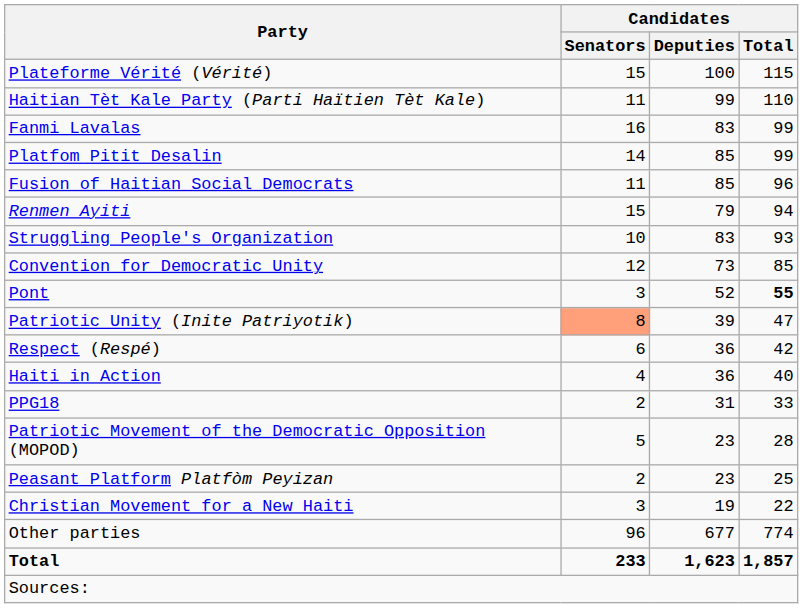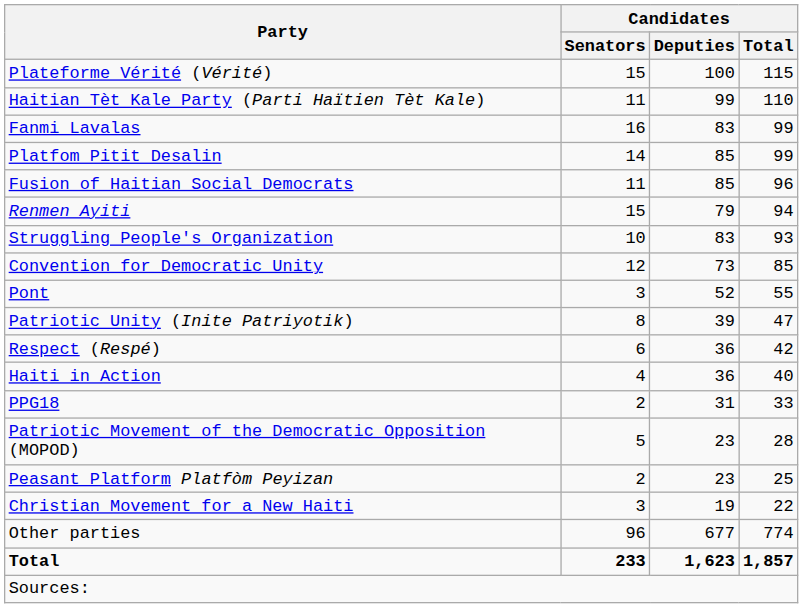Pont | Candidates / Total: bold -> normal
Patriotic Unity (Inite Patriyotik) | Candidates / Senators: lightsalmon background -> no background
